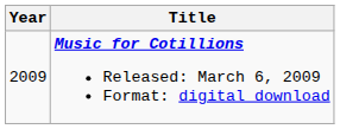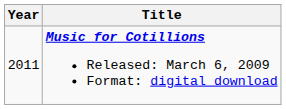row 2 | Year: 2009 -> 2011
